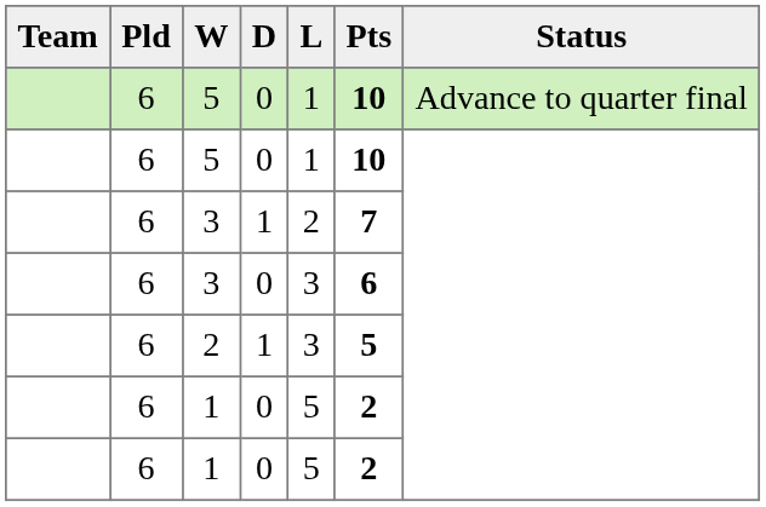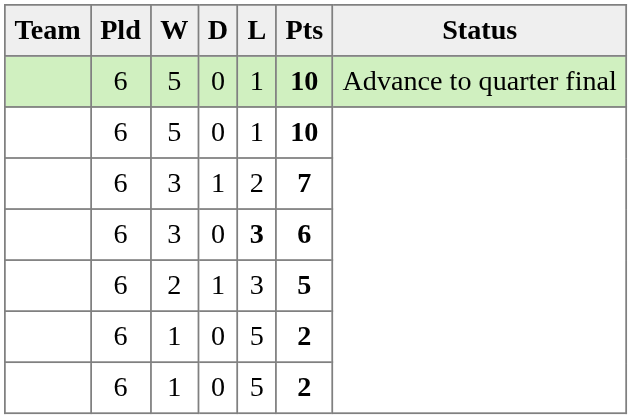3 / 0 | L: normal -> bold
